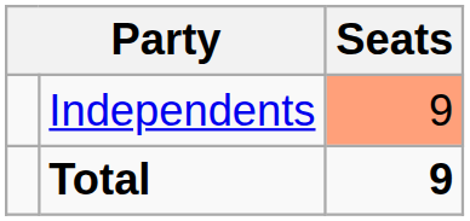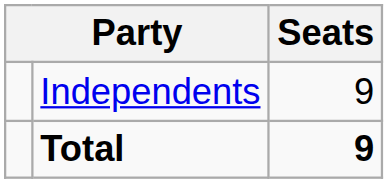Independents | Seats: lightsalmon background -> no background
